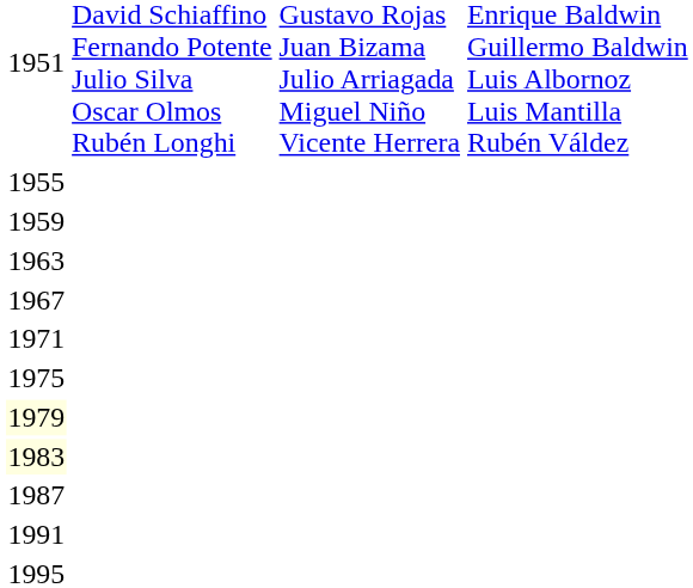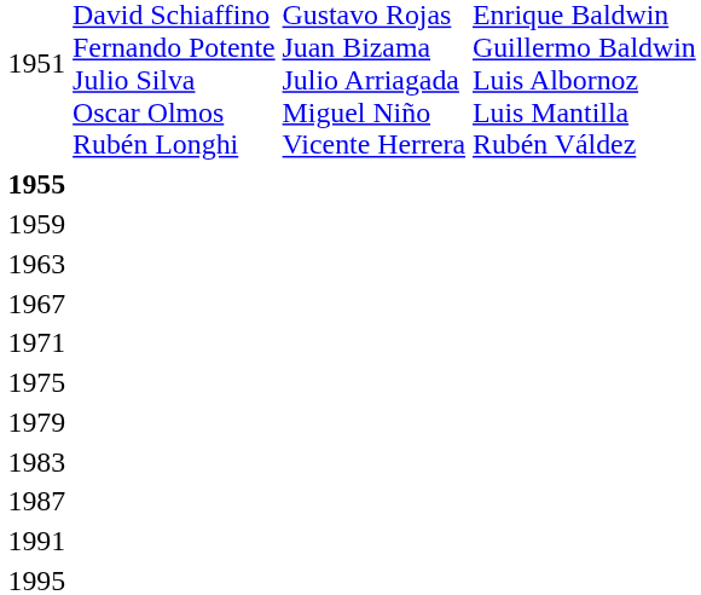1955 | column 1: normal -> bold
1979 | column 1: lightyellow background -> no background
1983 | column 1: lightyellow background -> no background
